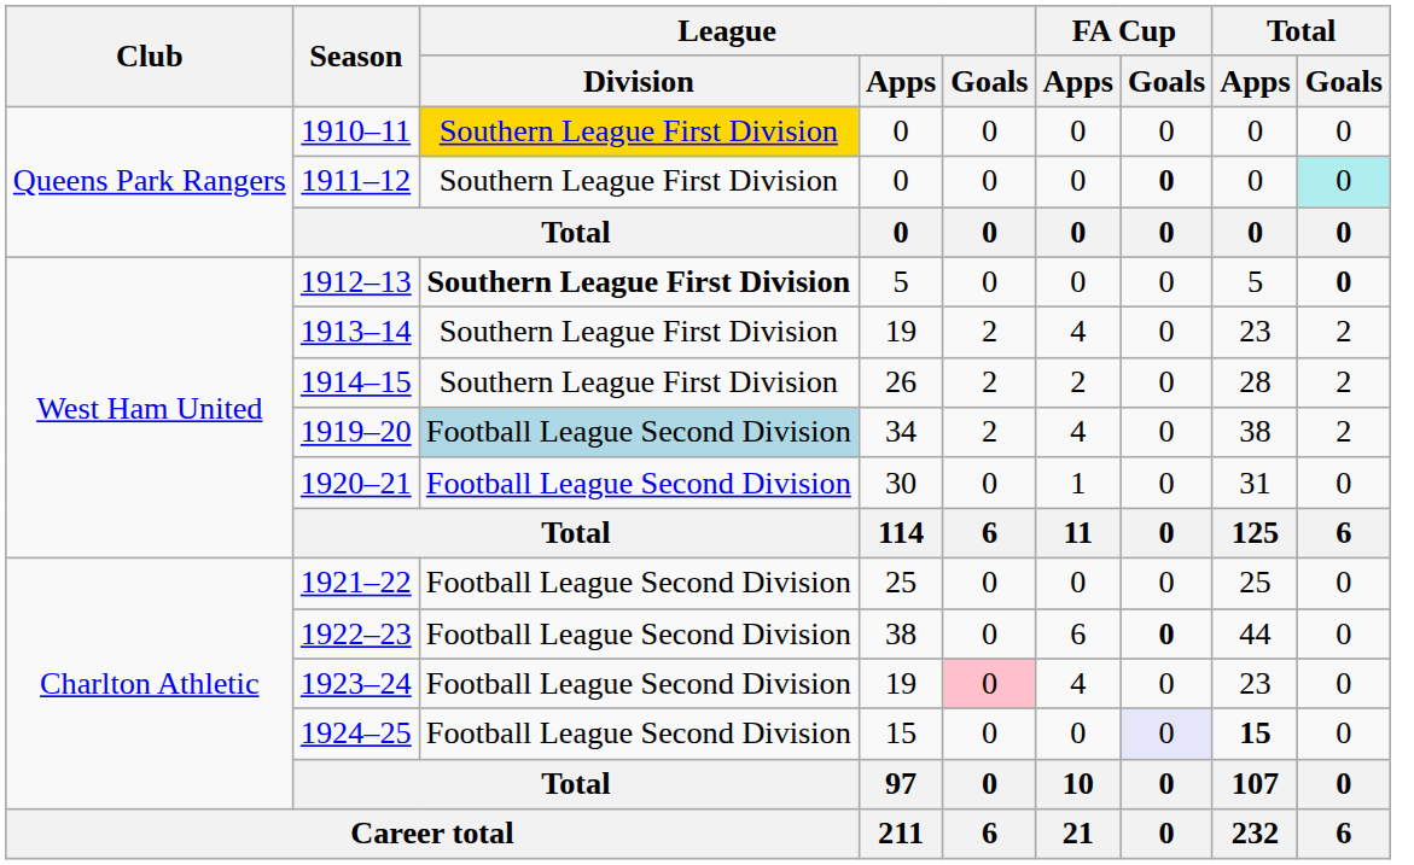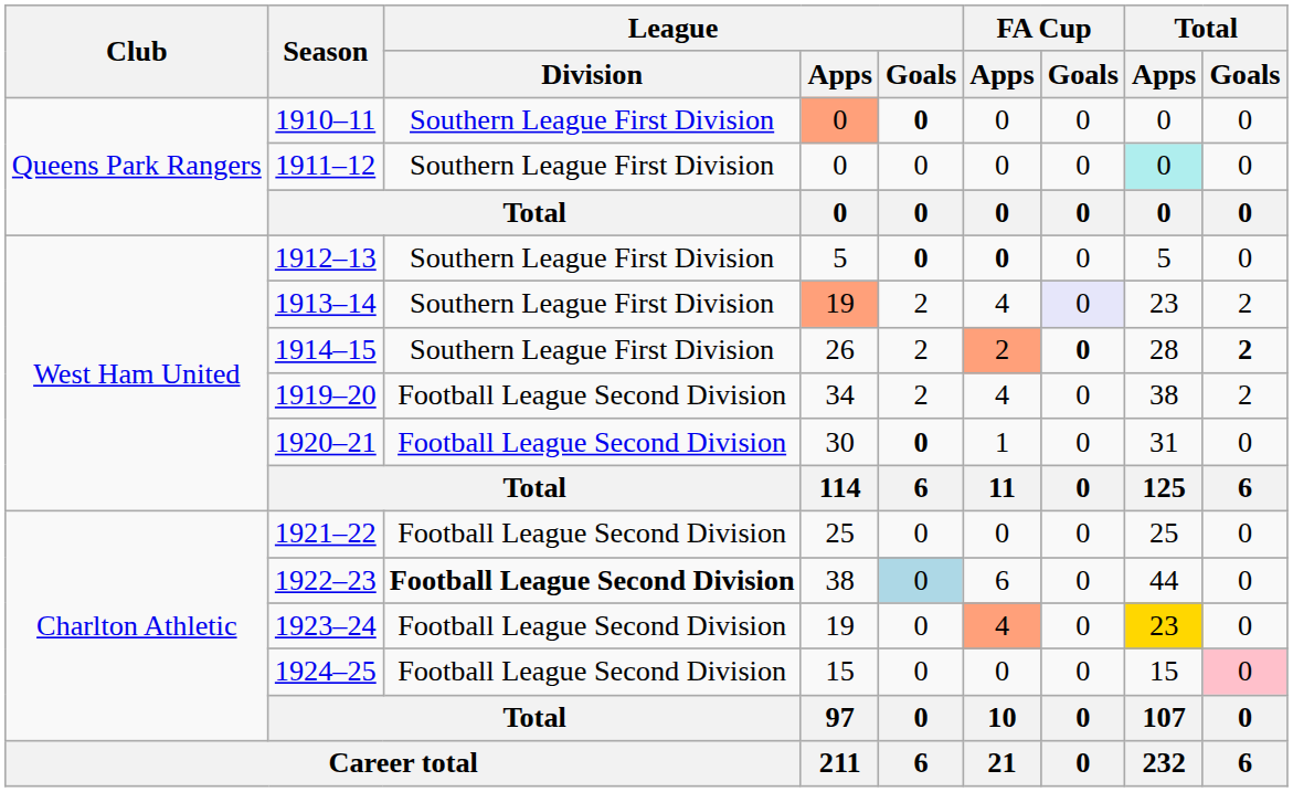1910–11 | League / Division: gold background -> no background
1910–11 | League / Apps: no background -> lightsalmon background
1910–11 | League / Goals: normal -> bold
1911–12 | FA Cup / Goals: bold -> normal
1911–12 | Total / Apps: no background -> paleturquoise background
1911–12 | Total / Goals: paleturquoise background -> no background
1912–13 | League / Division: bold -> normal
1912–13 | League / Goals: normal -> bold
1912–13 | FA Cup / Apps: normal -> bold
1912–13 | Total / Goals: bold -> normal
1913–14 | League / Apps: no background -> lightsalmon background
1913–14 | FA Cup / Goals: no background -> lavender background
1914–15 | FA Cup / Apps: no background -> lightsalmon background
1914–15 | FA Cup / Goals: normal -> bold
1914–15 | Total / Goals: normal -> bold
1919–20 | League / Division: lightblue background -> no background
1920–21 | League / Goals: normal -> bold
1922–23 | League / Division: normal -> bold
1922–23 | League / Goals: no background -> lightblue background
1922–23 | FA Cup / Goals: bold -> normal
1923–24 | League / Goals: pink background -> no background
1923–24 | FA Cup / Apps: no background -> lightsalmon background
1923–24 | Total / Apps: no background -> gold background
1924–25 | FA Cup / Goals: lavender background -> no background
1924–25 | Total / Apps: bold -> normal
1924–25 | Total / Goals: no background -> pink background
